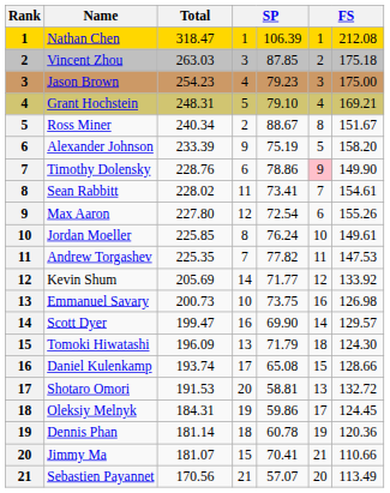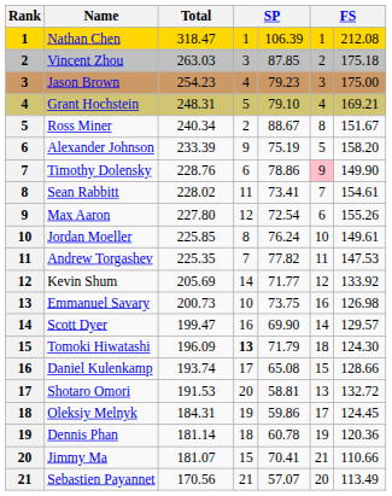Tomoki Hiwatashi | column 4: normal -> bold
